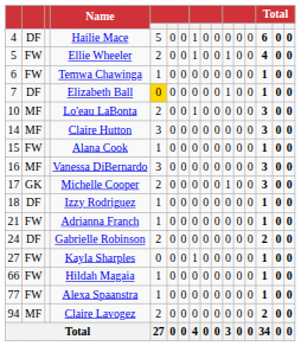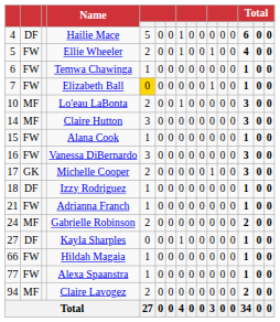Elizabeth Ball | column 2: DF -> FW
Vanessa DiBernardo | column 2: MF -> FW
Gabrielle Robinson | column 2: DF -> MF
Kayla Sharples | column 2: FW -> DF
